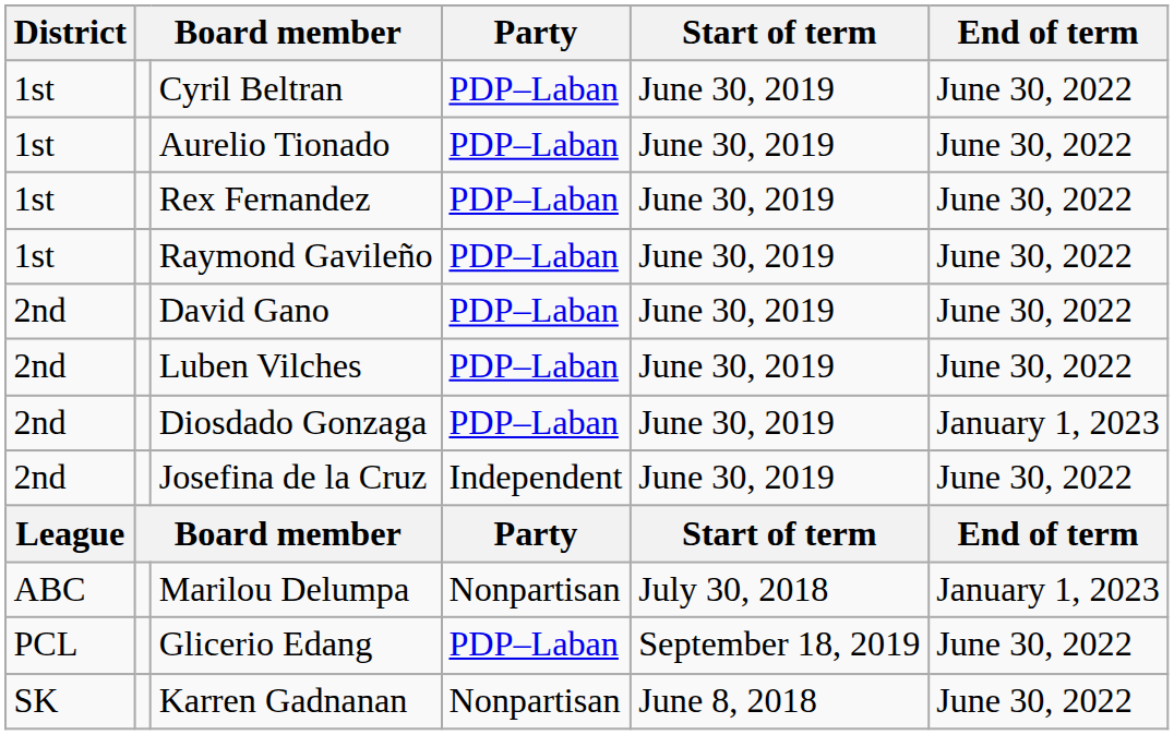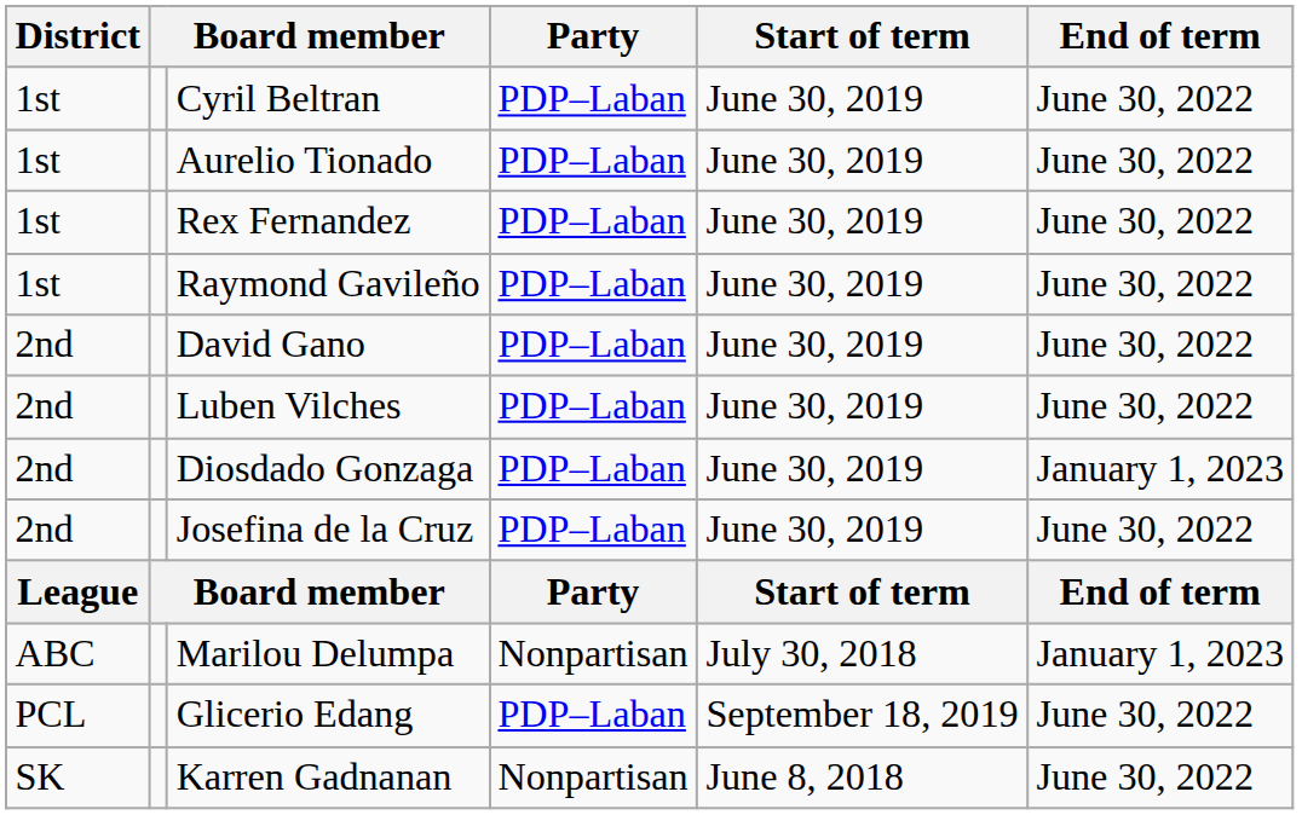Josefina de la Cruz | Party: Independent -> PDP–Laban
